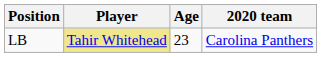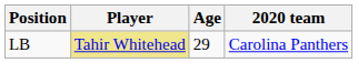LB | Age: 23 -> 29
